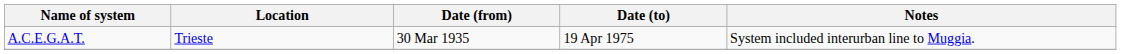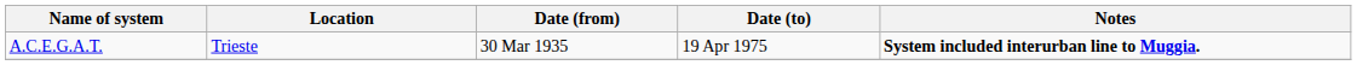A.C.E.G.A.T. | Notes: normal -> bold
